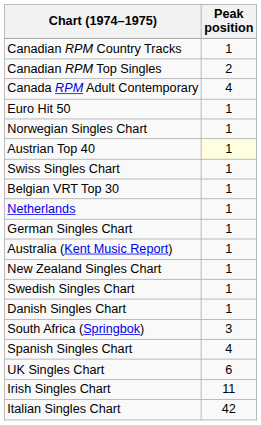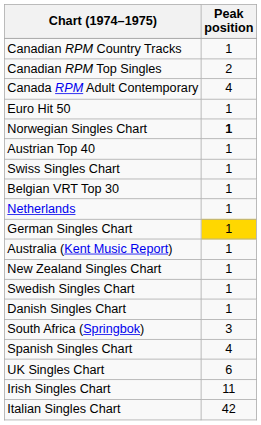Norwegian Singles Chart | Peak position: normal -> bold
Austrian Top 40 | Peak position: lightyellow background -> no background
German Singles Chart | Peak position: no background -> gold background
